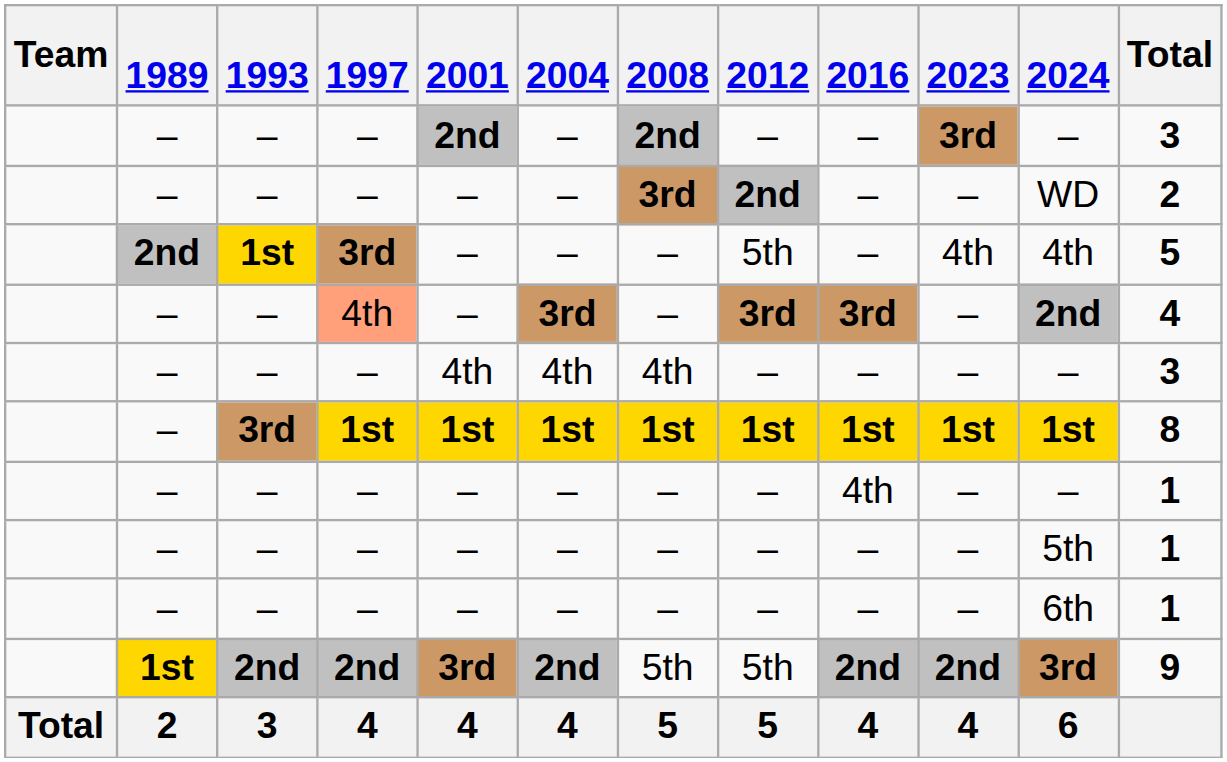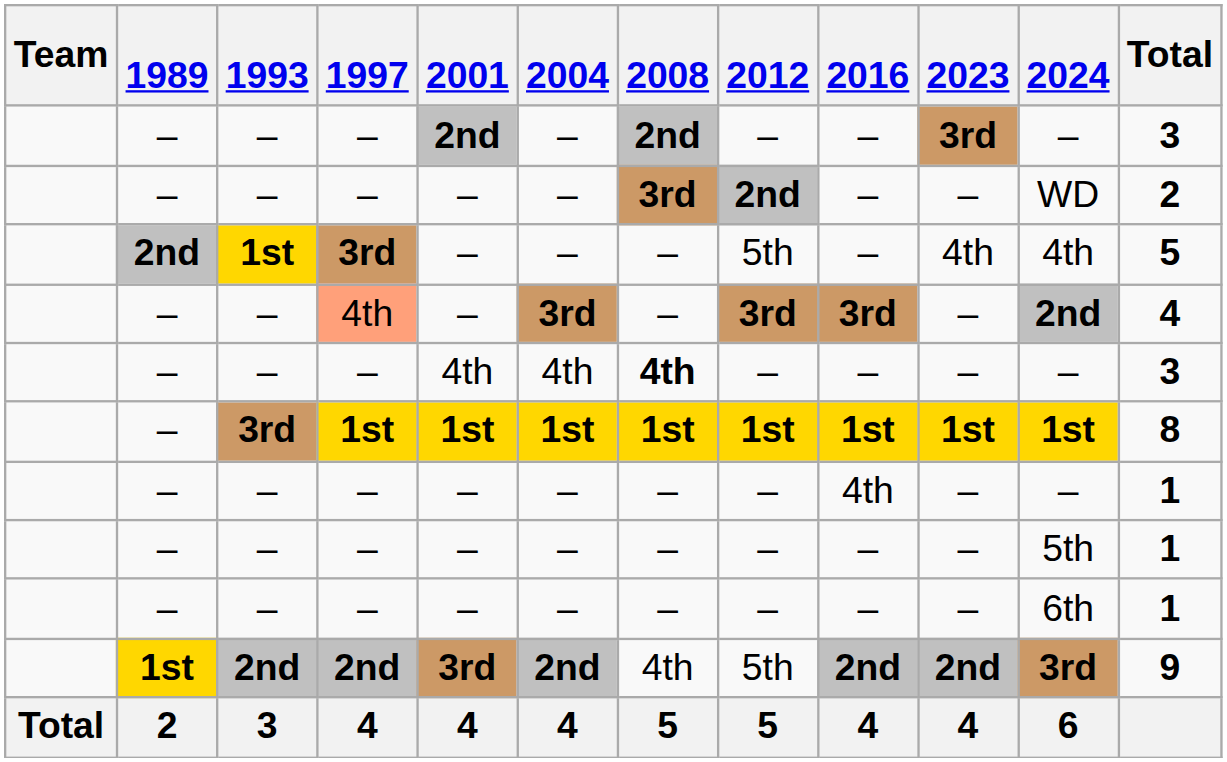row 6 | 2008: normal -> bold
row 11 | 2008: 5th -> 4th
